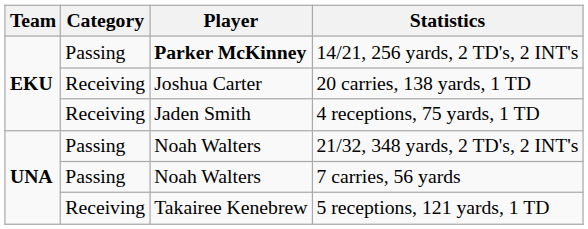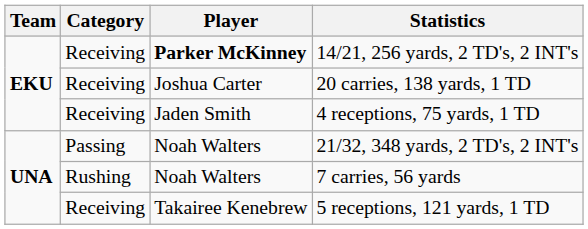14/21, 256 yards, 2 TD's, 2 INT's | Category: Passing -> Receiving
7 carries, 56 yards | Category: Passing -> Rushing
